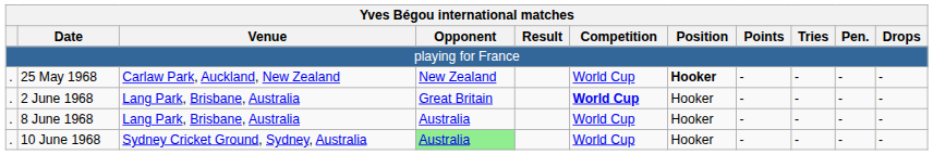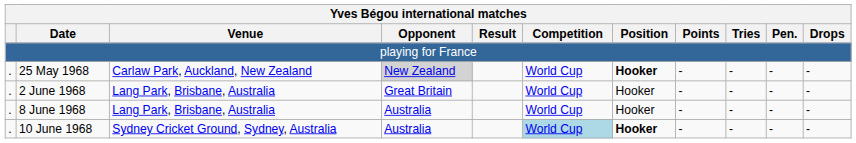25 May 1968 | Opponent: no background -> lightgrey background
2 June 1968 | Competition: bold -> normal
10 June 1968 | Opponent: lightgreen background -> no background
10 June 1968 | Competition: no background -> lightblue background
10 June 1968 | Position: normal -> bold
